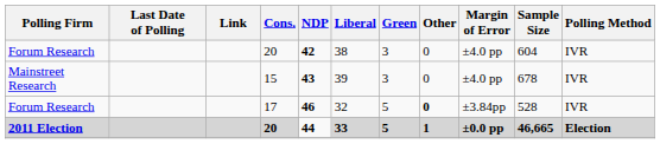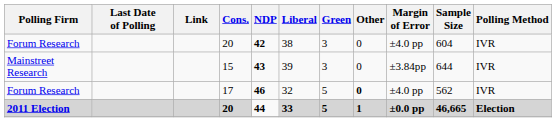Mainstreet Research | Margin of Error: ±4.0 pp -> ±3.84pp
Mainstreet Research | Sample Size: 678 -> 644
Forum Research / 17 | Margin of Error: ±3.84pp -> ±4.0 pp
Forum Research / 17 | Sample Size: 528 -> 562
